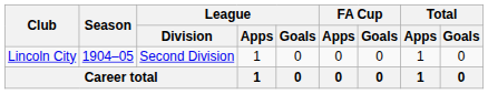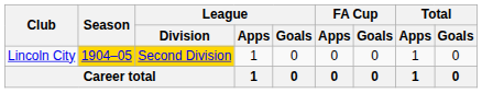Lincoln City | Season: no background -> gold background
Lincoln City | League / Division: no background -> gold background
